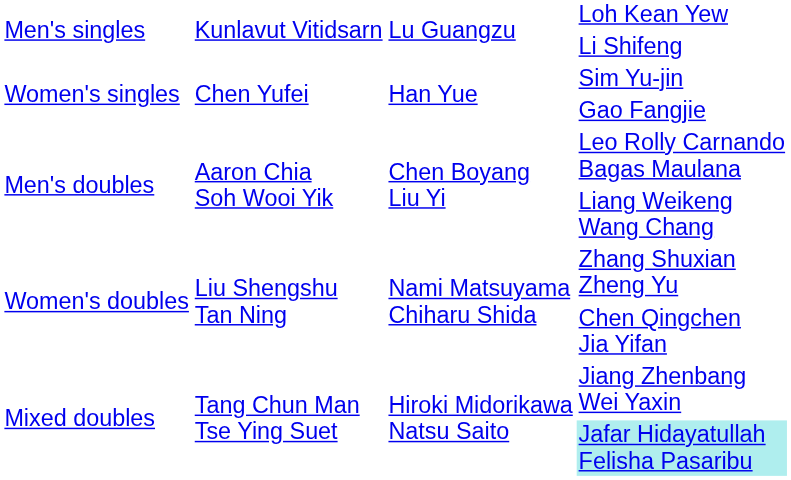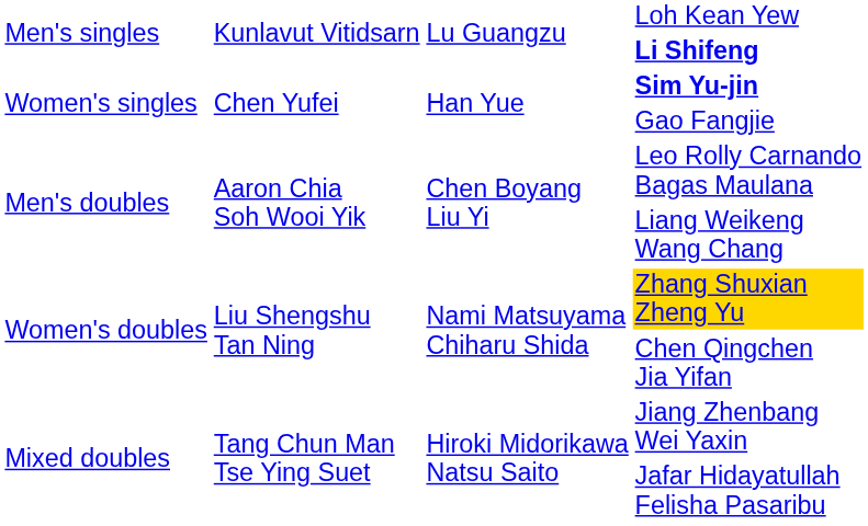Li Shifeng | column 4: normal -> bold
Sim Yu-jin | column 4: normal -> bold
Zhang Shuxian Zheng Yu | column 4: no background -> gold background
Jafar Hidayatullah Felisha Pasaribu | column 4: paleturquoise background -> no background
